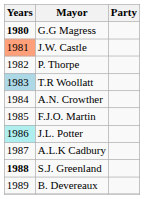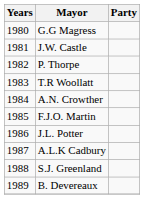G.G Magress | Years: bold -> normal
J.W. Castle | Years: lightsalmon background -> no background
T.R Woollatt | Years: lightblue background -> no background
J.L. Potter | Years: paleturquoise background -> no background
S.J. Greenland | Years: bold -> normal
